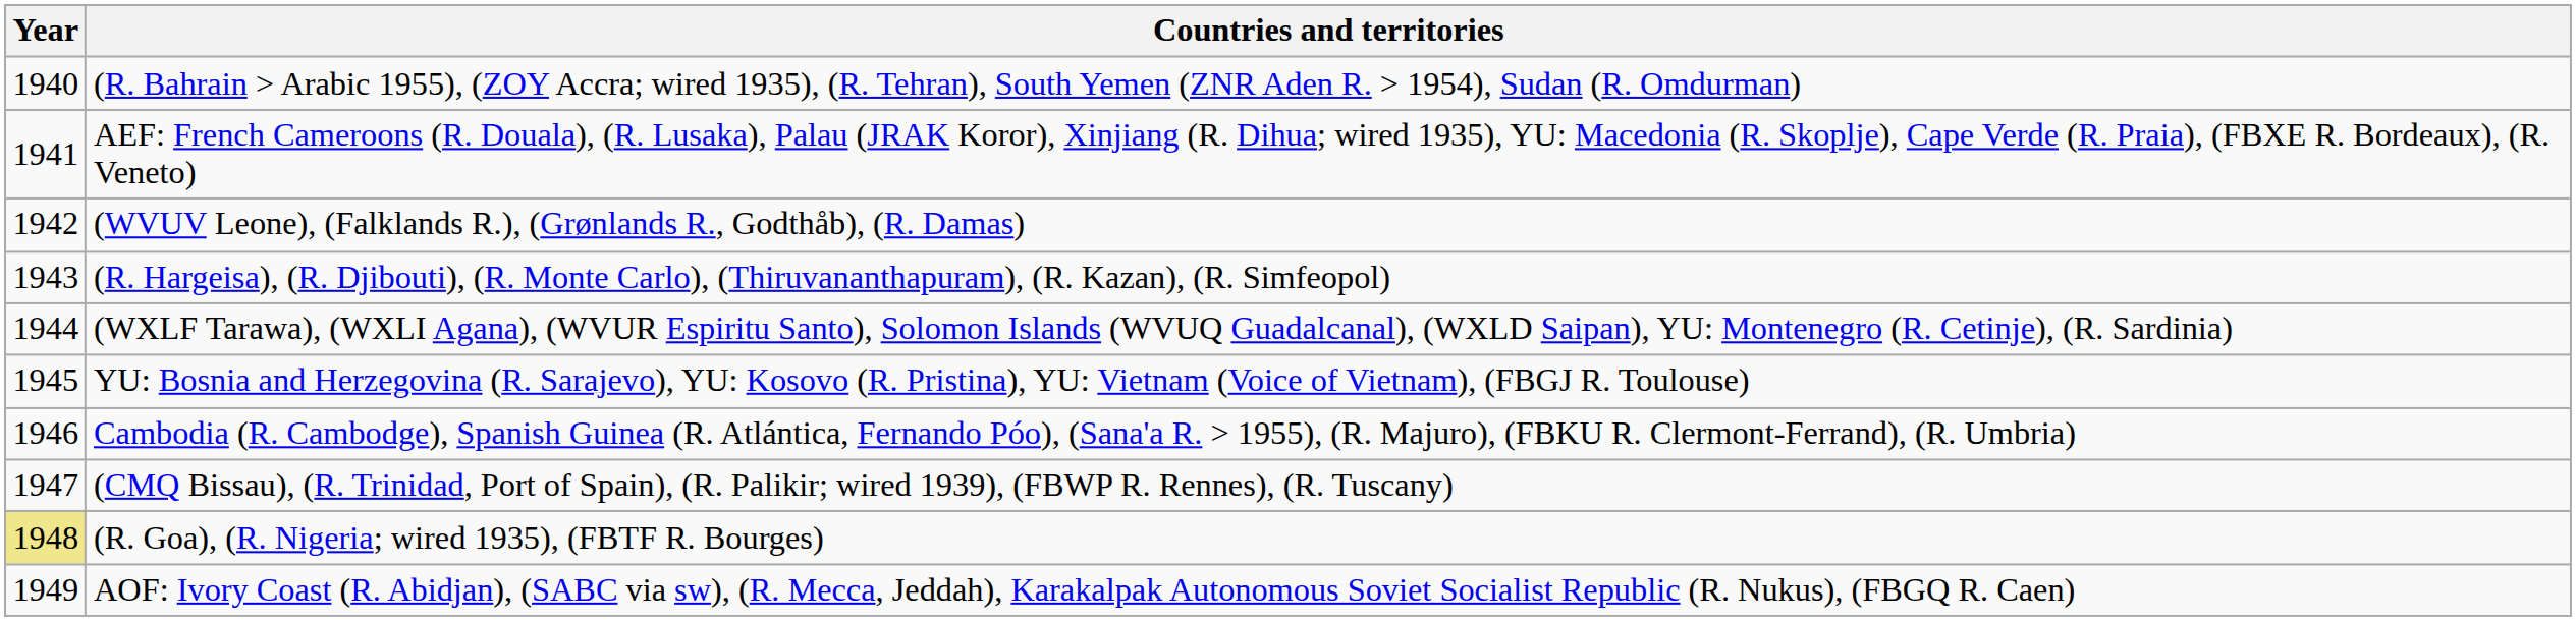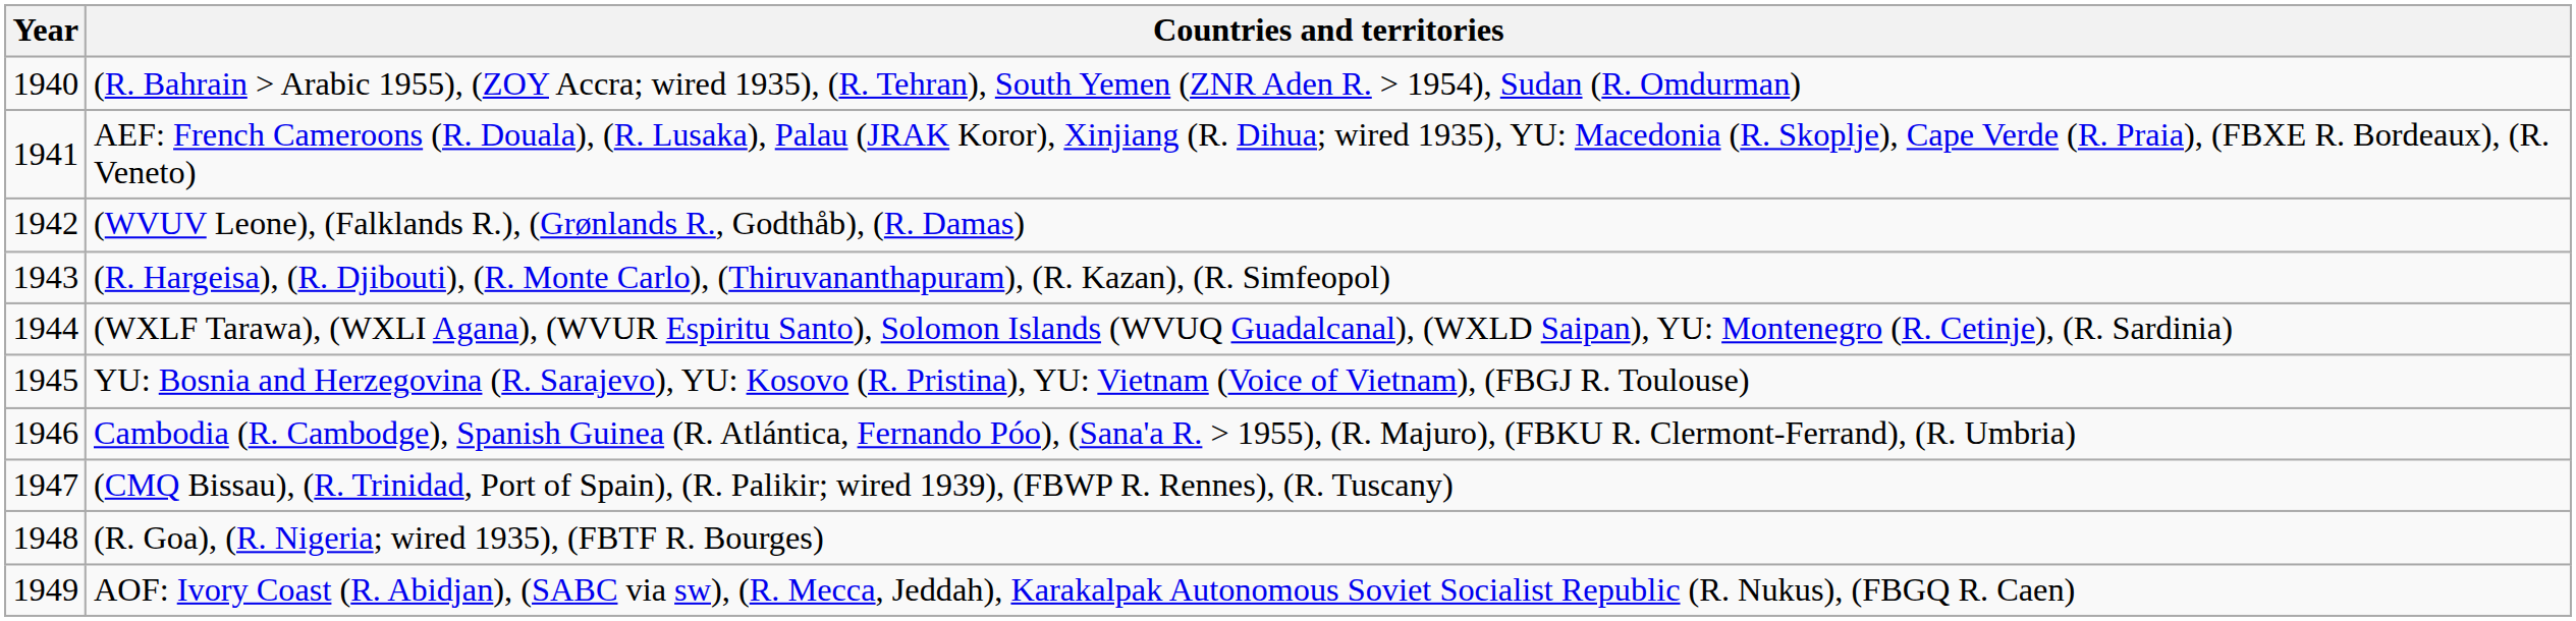(R. Goa), (R. Nigeria; wired 1935), (FBTF R. Bourges) | Year: khaki background -> no background
